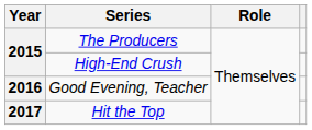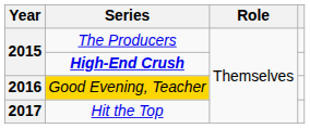High-End Crush | Series: normal -> bold
Good Evening, Teacher | Series: no background -> gold background
